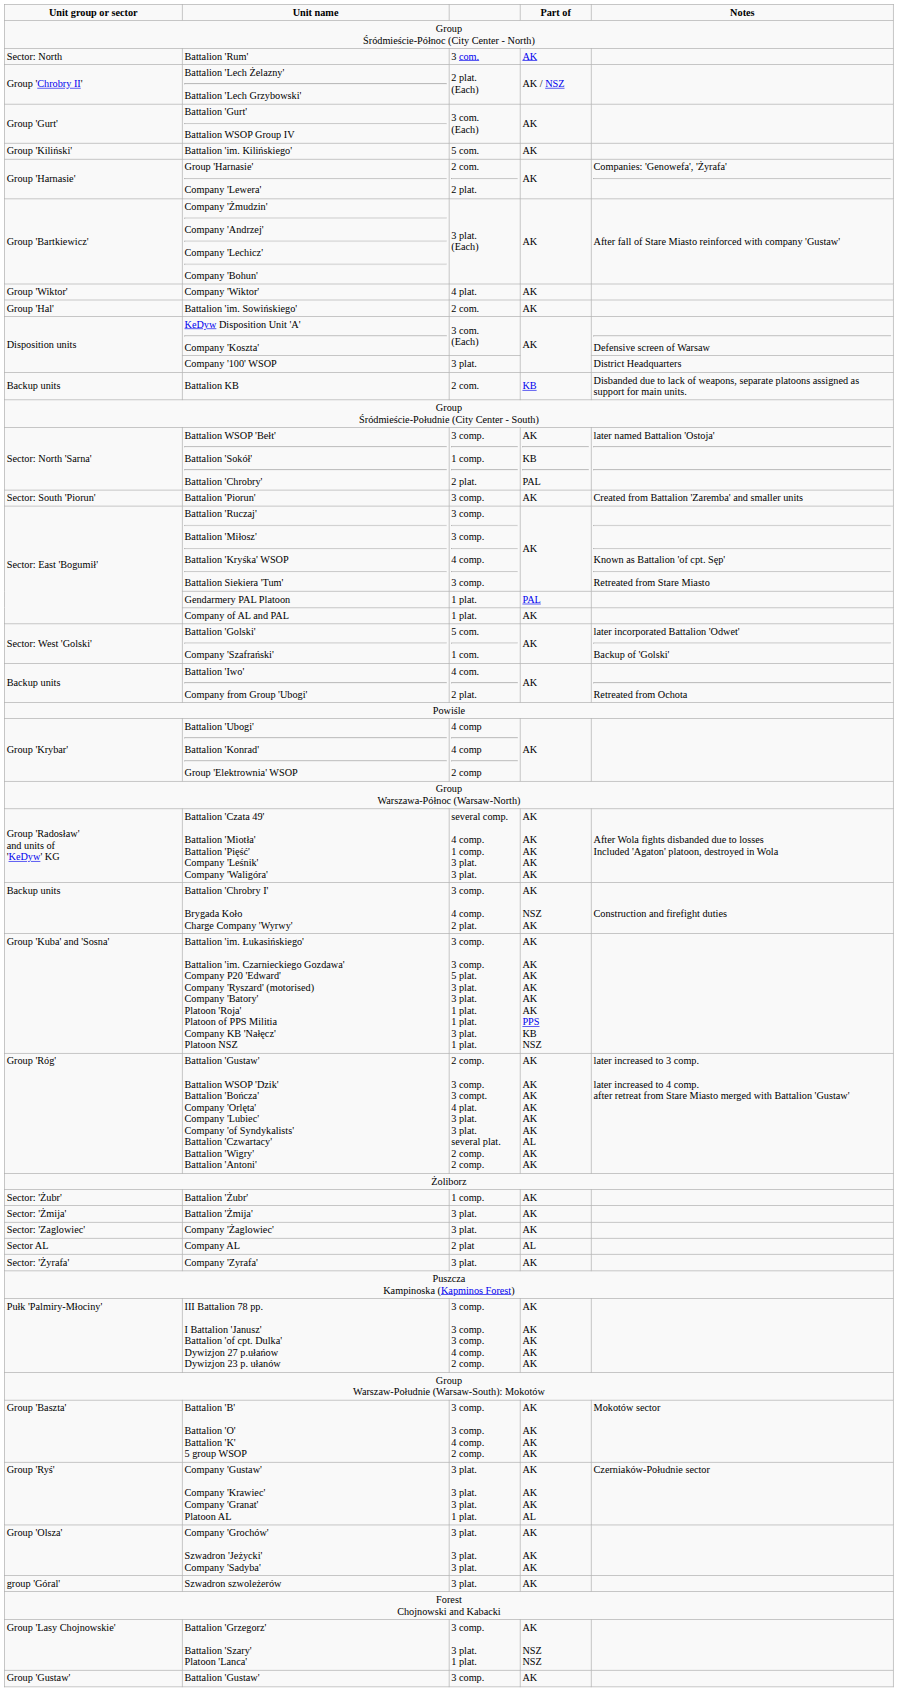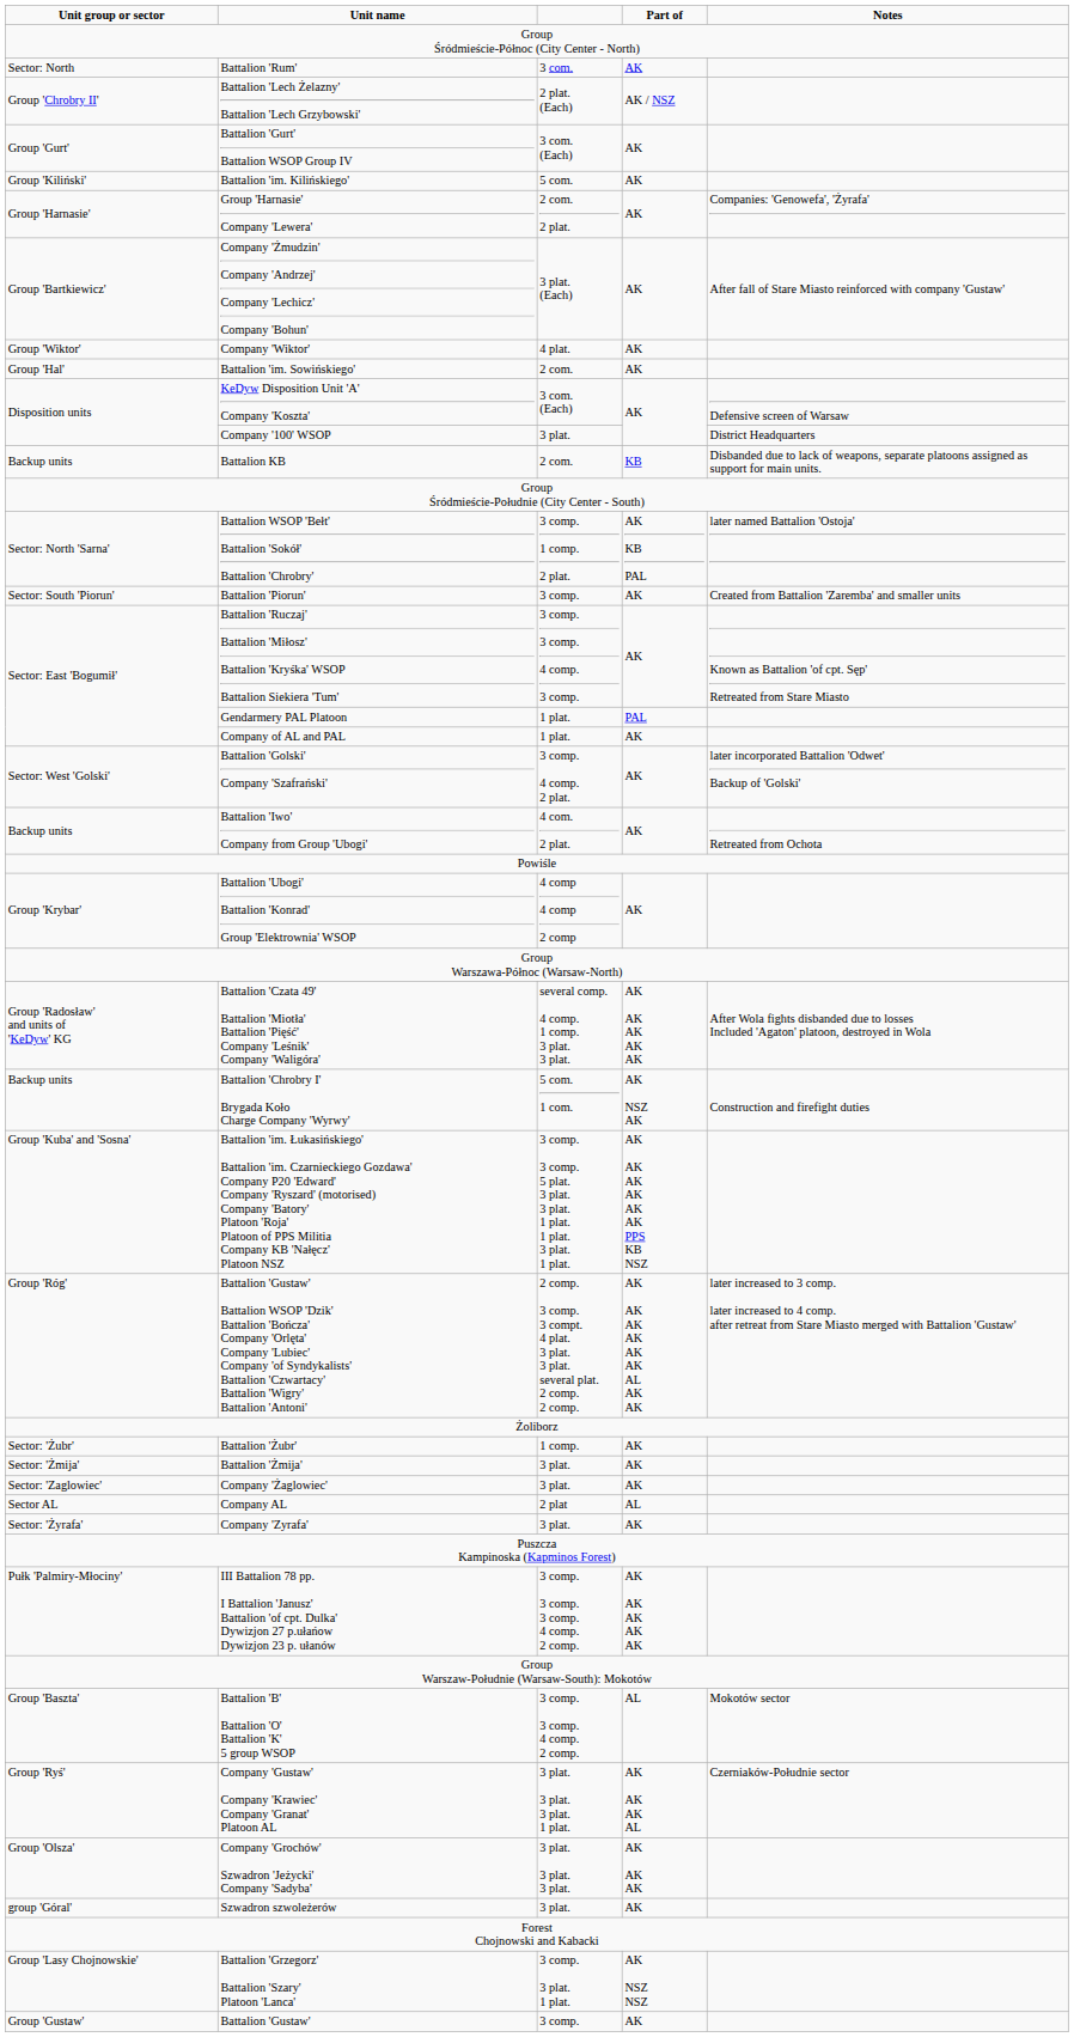Battalion 'Golski' Company 'Szafrański' | column 3: 5 com. 1 com. -> 3 comp. 4 comp. 2 plat.
Battalion 'Chrobry I' Brygada Koło Charge Company 'Wyrwy' | column 3: 3 comp. 4 comp. 2 plat. -> 5 com. 1 com.
Battalion 'B' Battalion 'O' Battalion 'K' 5 group WSOP | Part of: AK AK AK AK -> AL
